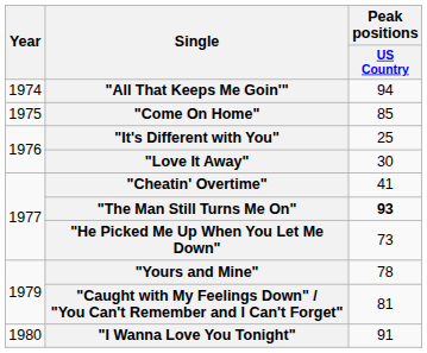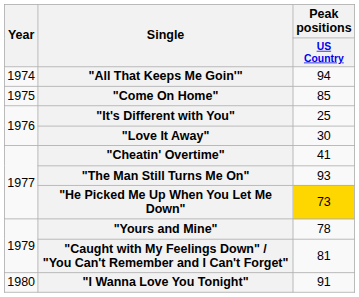"The Man Still Turns Me On" | Peak positions / US Country: bold -> normal
"He Picked Me Up When You Let Me Down" | Peak positions / US Country: no background -> gold background
